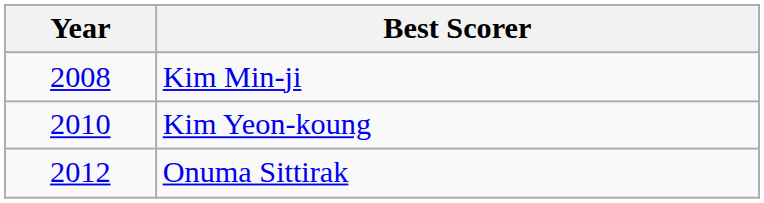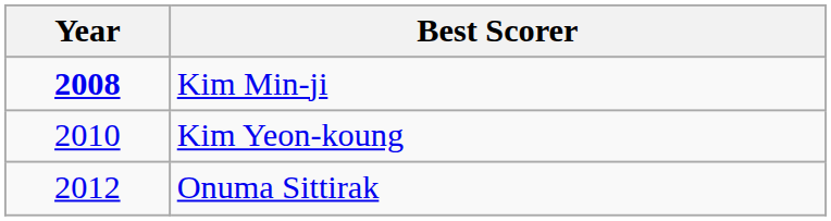Kim Min-ji | Year: normal -> bold
